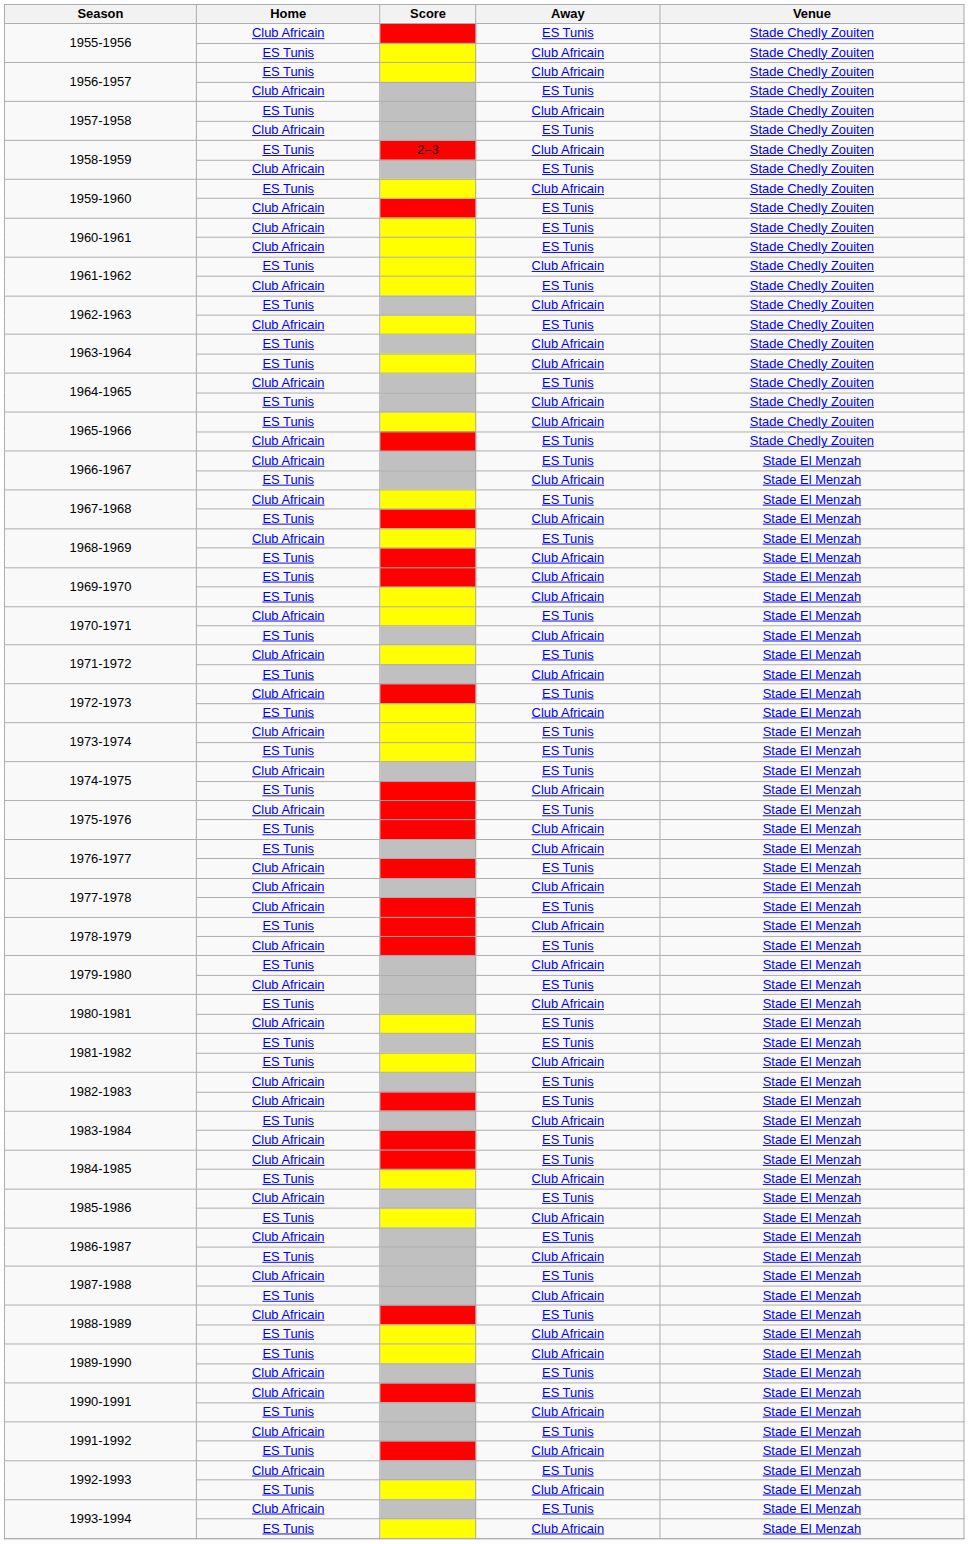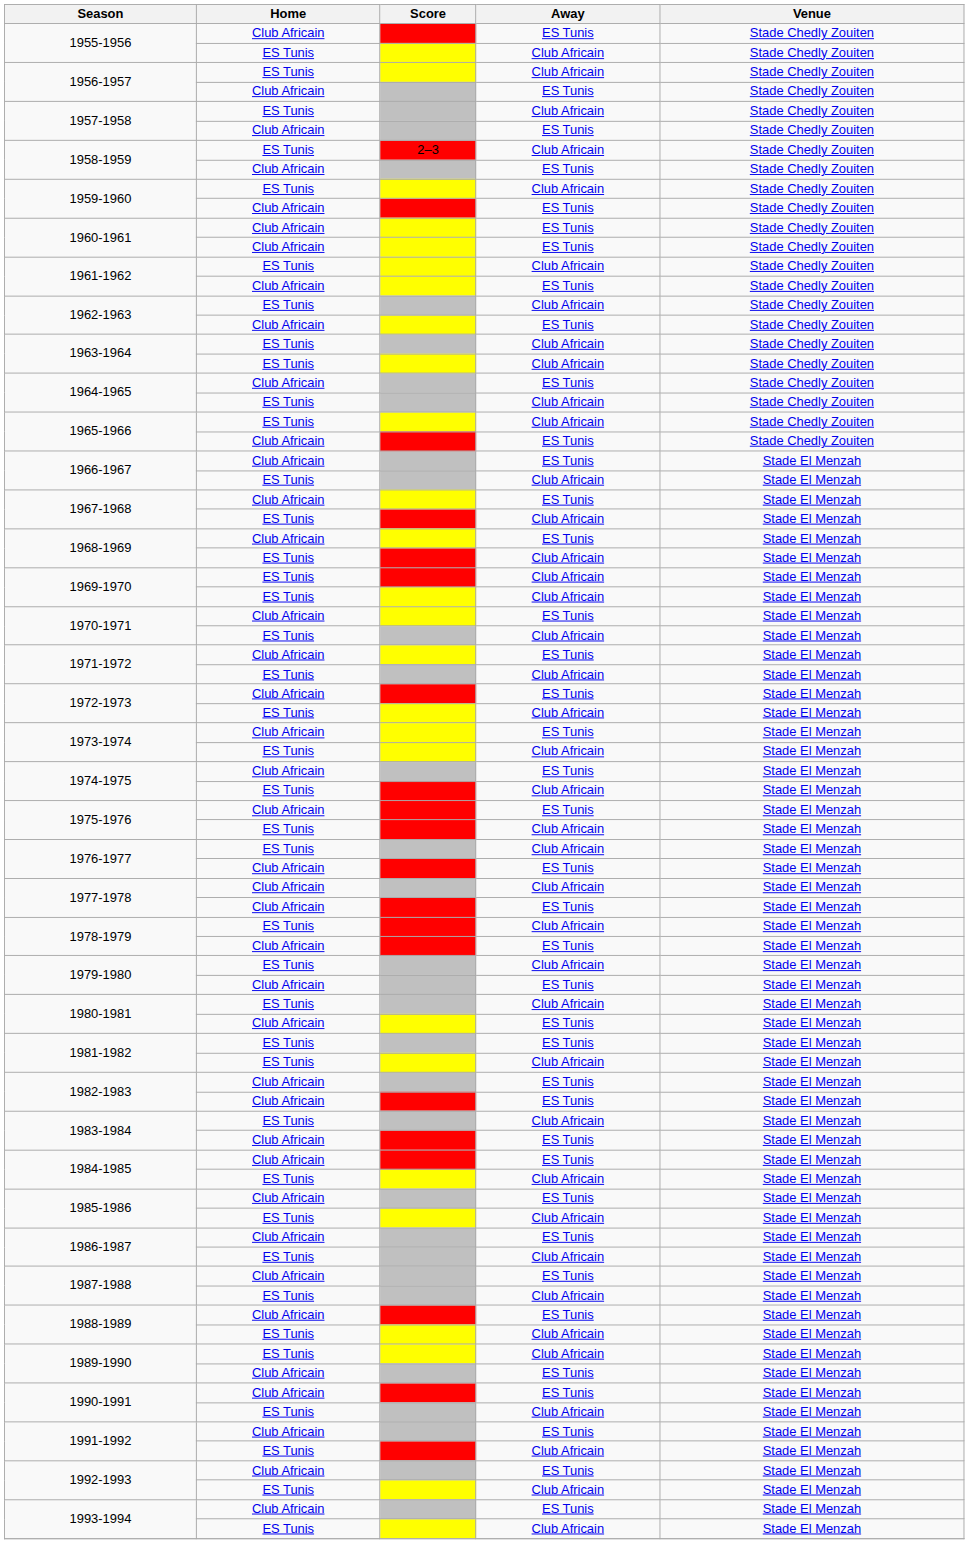row 39 | Away: ES Tunis -> Club Africain
